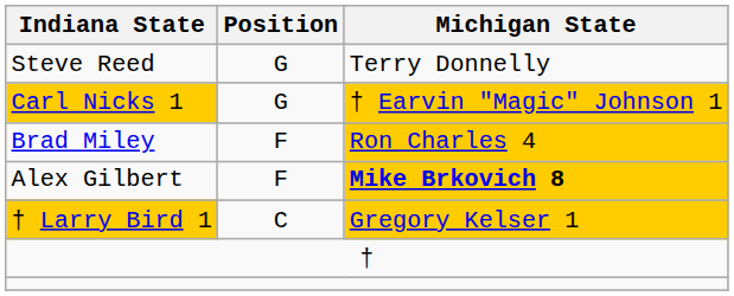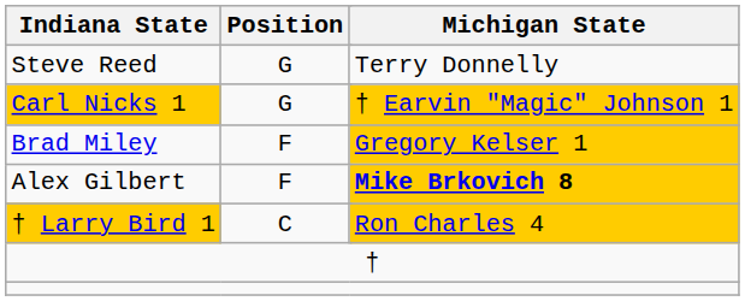Brad Miley | Michigan State: Ron Charles 4 -> Gregory Kelser 1
† Larry Bird 1 | Michigan State: Gregory Kelser 1 -> Ron Charles 4
